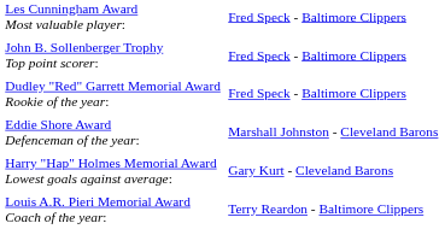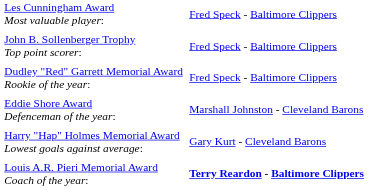Louis A.R. Pieri Memorial Award Coach of the year: | column 2: normal -> bold
